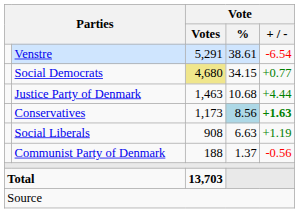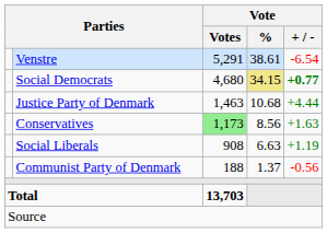Social Democrats | Vote / Votes: khaki background -> no background
Social Democrats | Vote / %: no background -> khaki background
Social Democrats | Vote / + / -: normal -> bold
Conservatives | Vote / Votes: no background -> lightgreen background
Conservatives | Vote / %: lightblue background -> no background
Conservatives | Vote / + / -: bold -> normal
